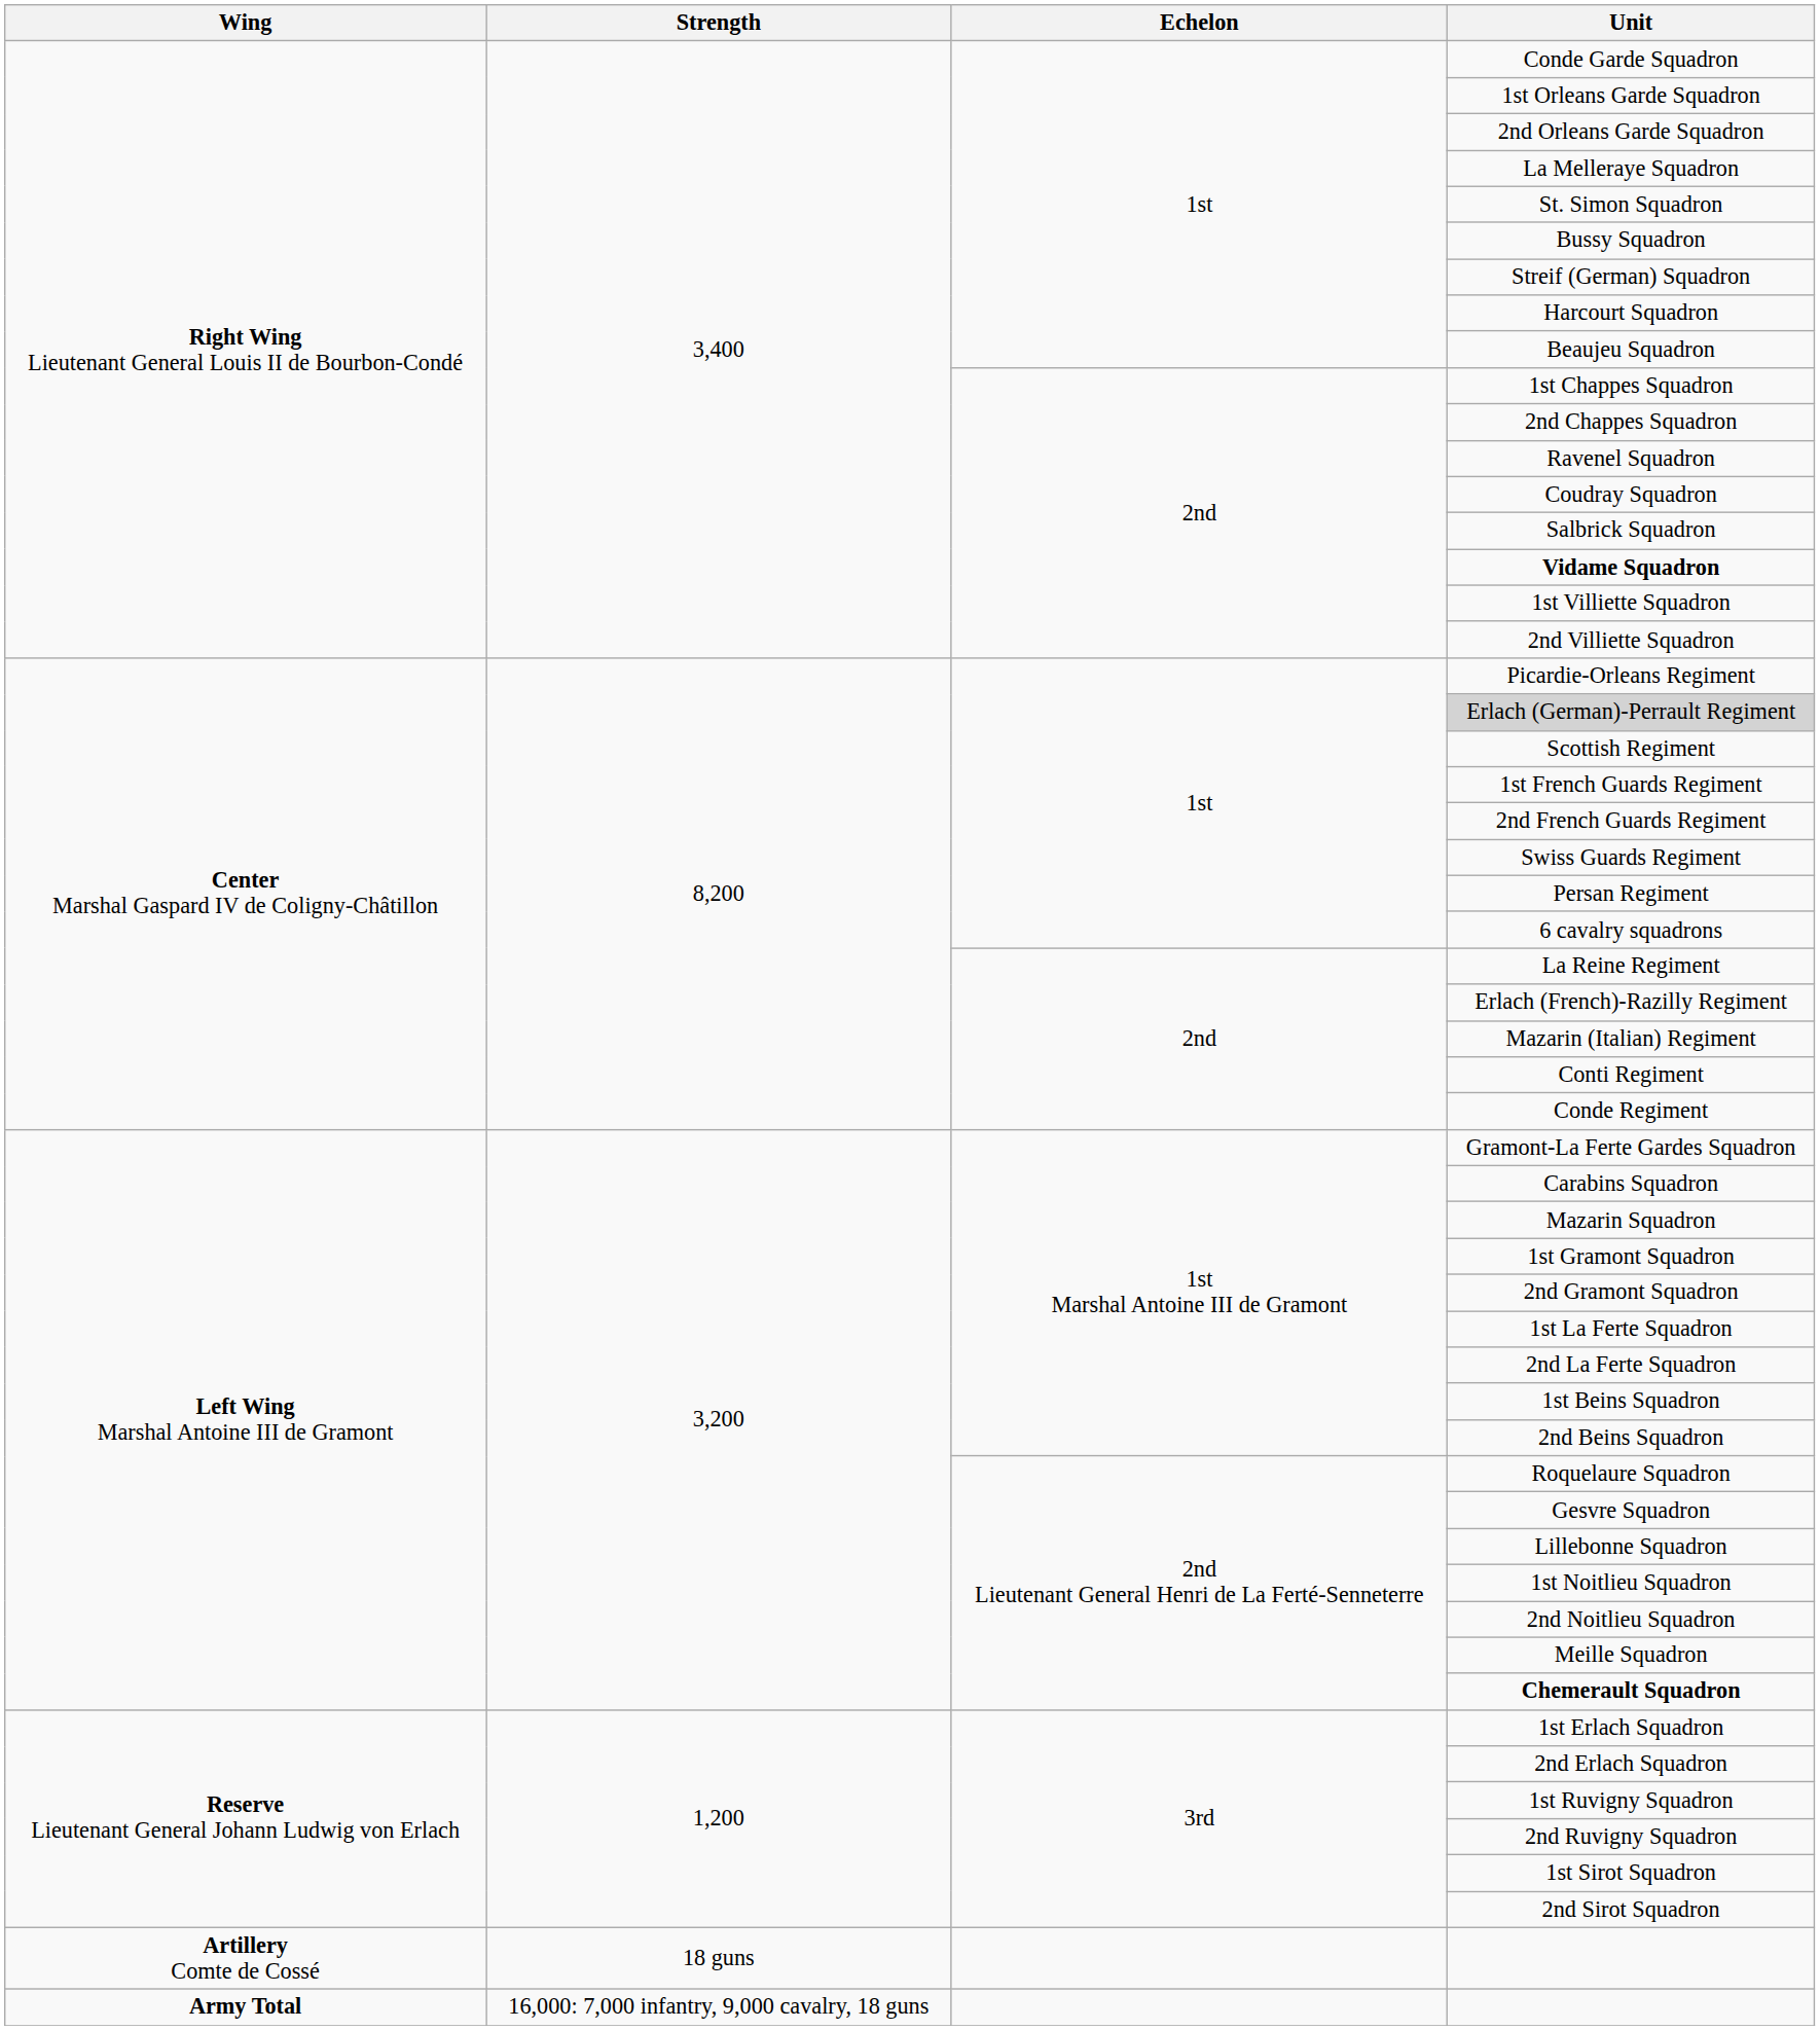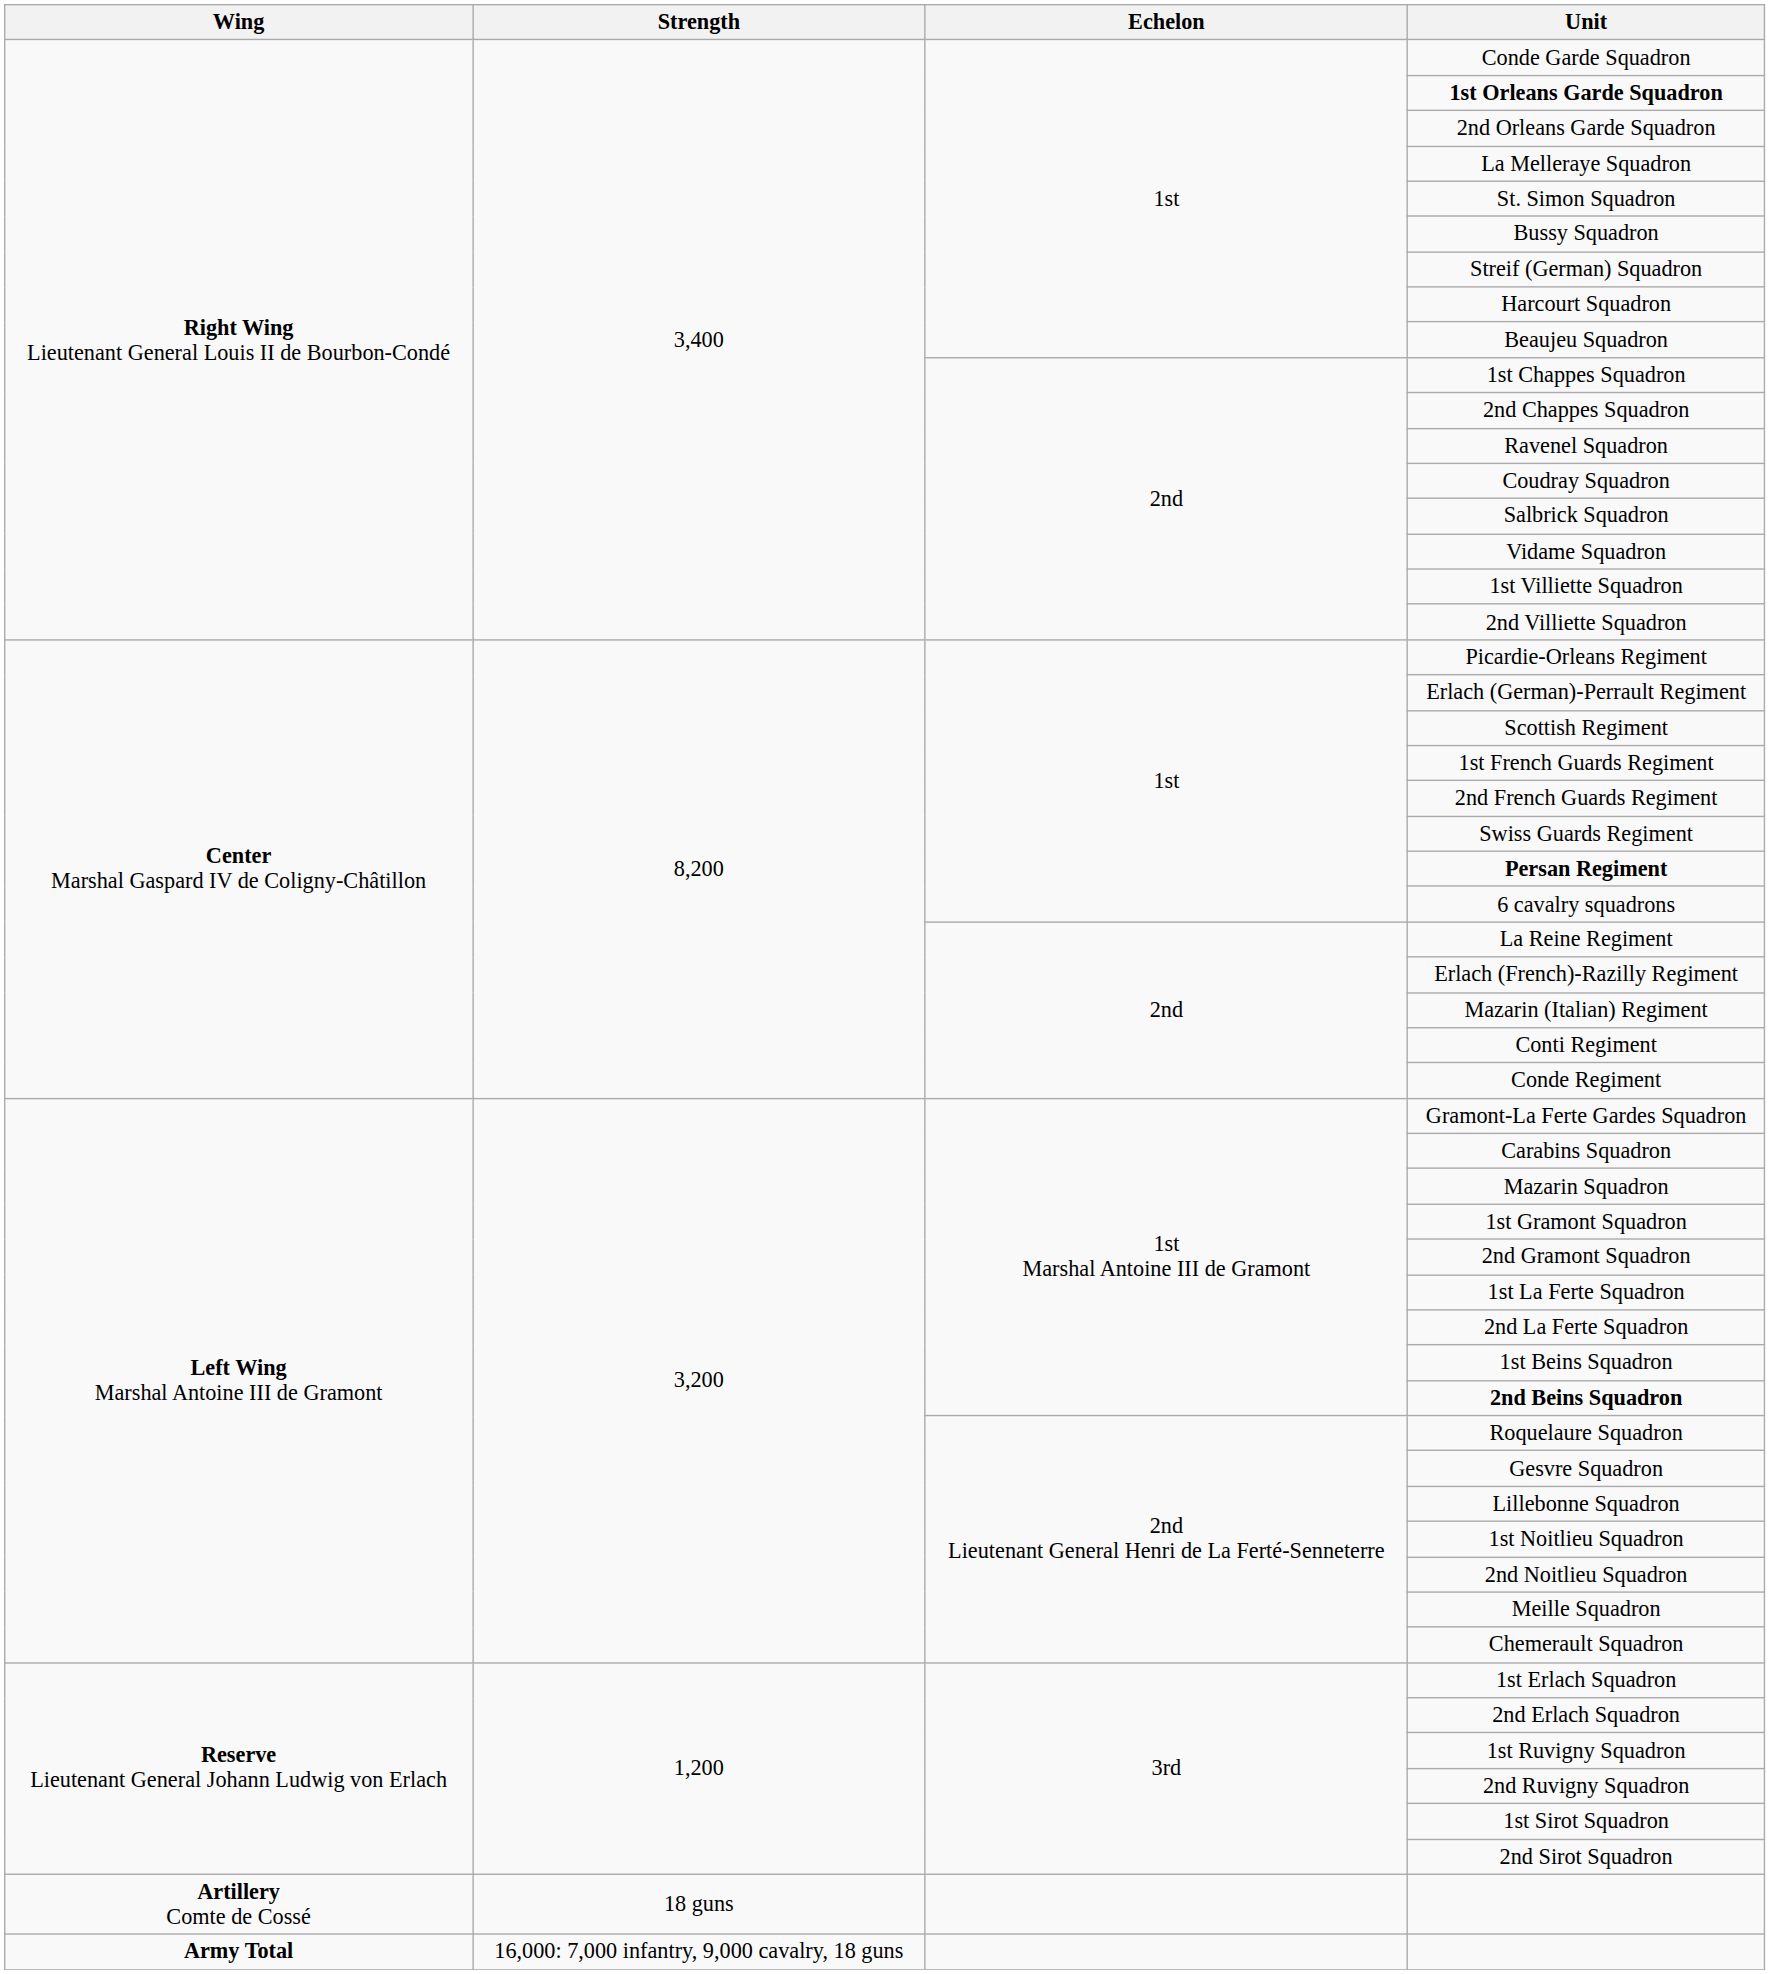1st Orleans Garde Squadron | Unit: normal -> bold
Vidame Squadron | Unit: bold -> normal
Erlach (German)-Perrault Regiment | Unit: lightgrey background -> no background
Persan Regiment | Unit: normal -> bold
2nd Beins Squadron | Unit: normal -> bold
Chemerault Squadron | Unit: bold -> normal
